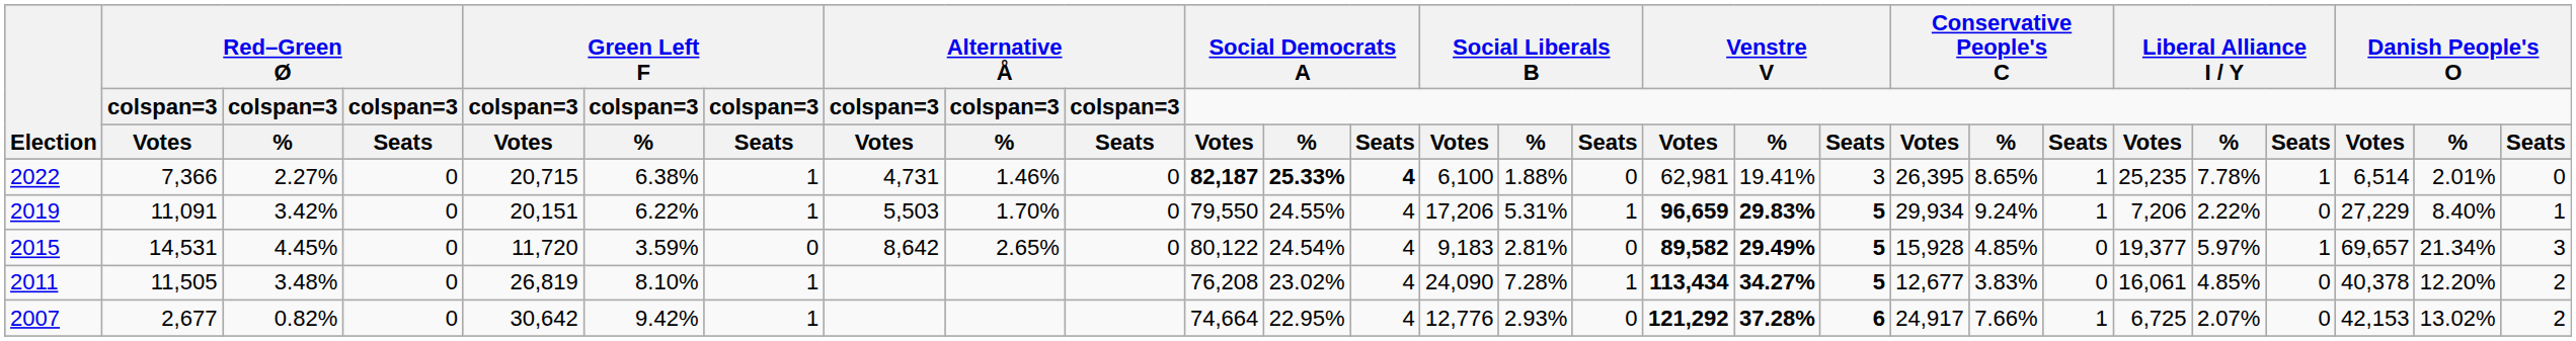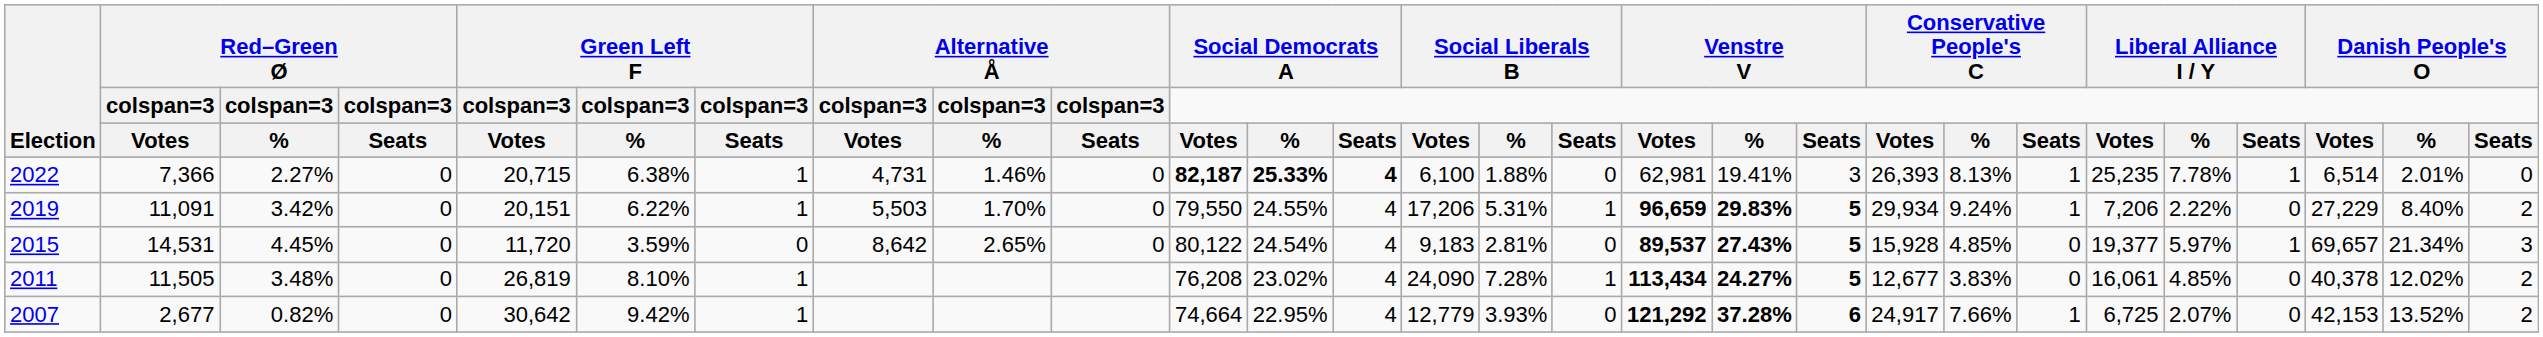2022 | Conservative People's C / Votes: 26,395 -> 26,393
2022 | Conservative People's C / %: 8.65% -> 8.13%
2019 | Danish People's O / Seats: 1 -> 2
2015 | Venstre V / Votes: 89,582 -> 89,537
2015 | Venstre V / %: 29.49% -> 27.43%
2011 | Venstre V / %: 34.27% -> 24.27%
2011 | Danish People's O / %: 12.20% -> 12.02%
2007 | Social Liberals B / Votes: 12,776 -> 12,779
2007 | Social Liberals B / %: 2.93% -> 3.93%
2007 | Danish People's O / %: 13.02% -> 13.52%
